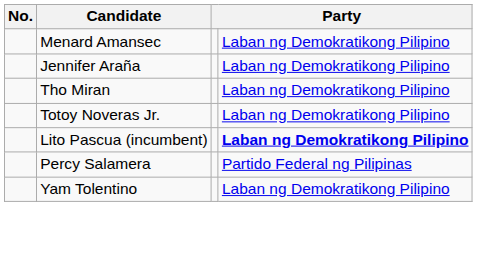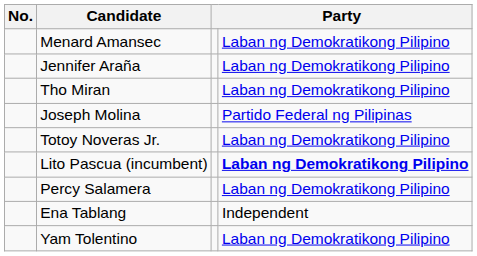+ row: Joseph Molina | Partido Federal ng Pilipinas
Percy Salamera | column 4: Partido Federal ng Pilipinas -> Laban ng Demokratikong Pilipino
+ row: Ena Tablang | Independent
